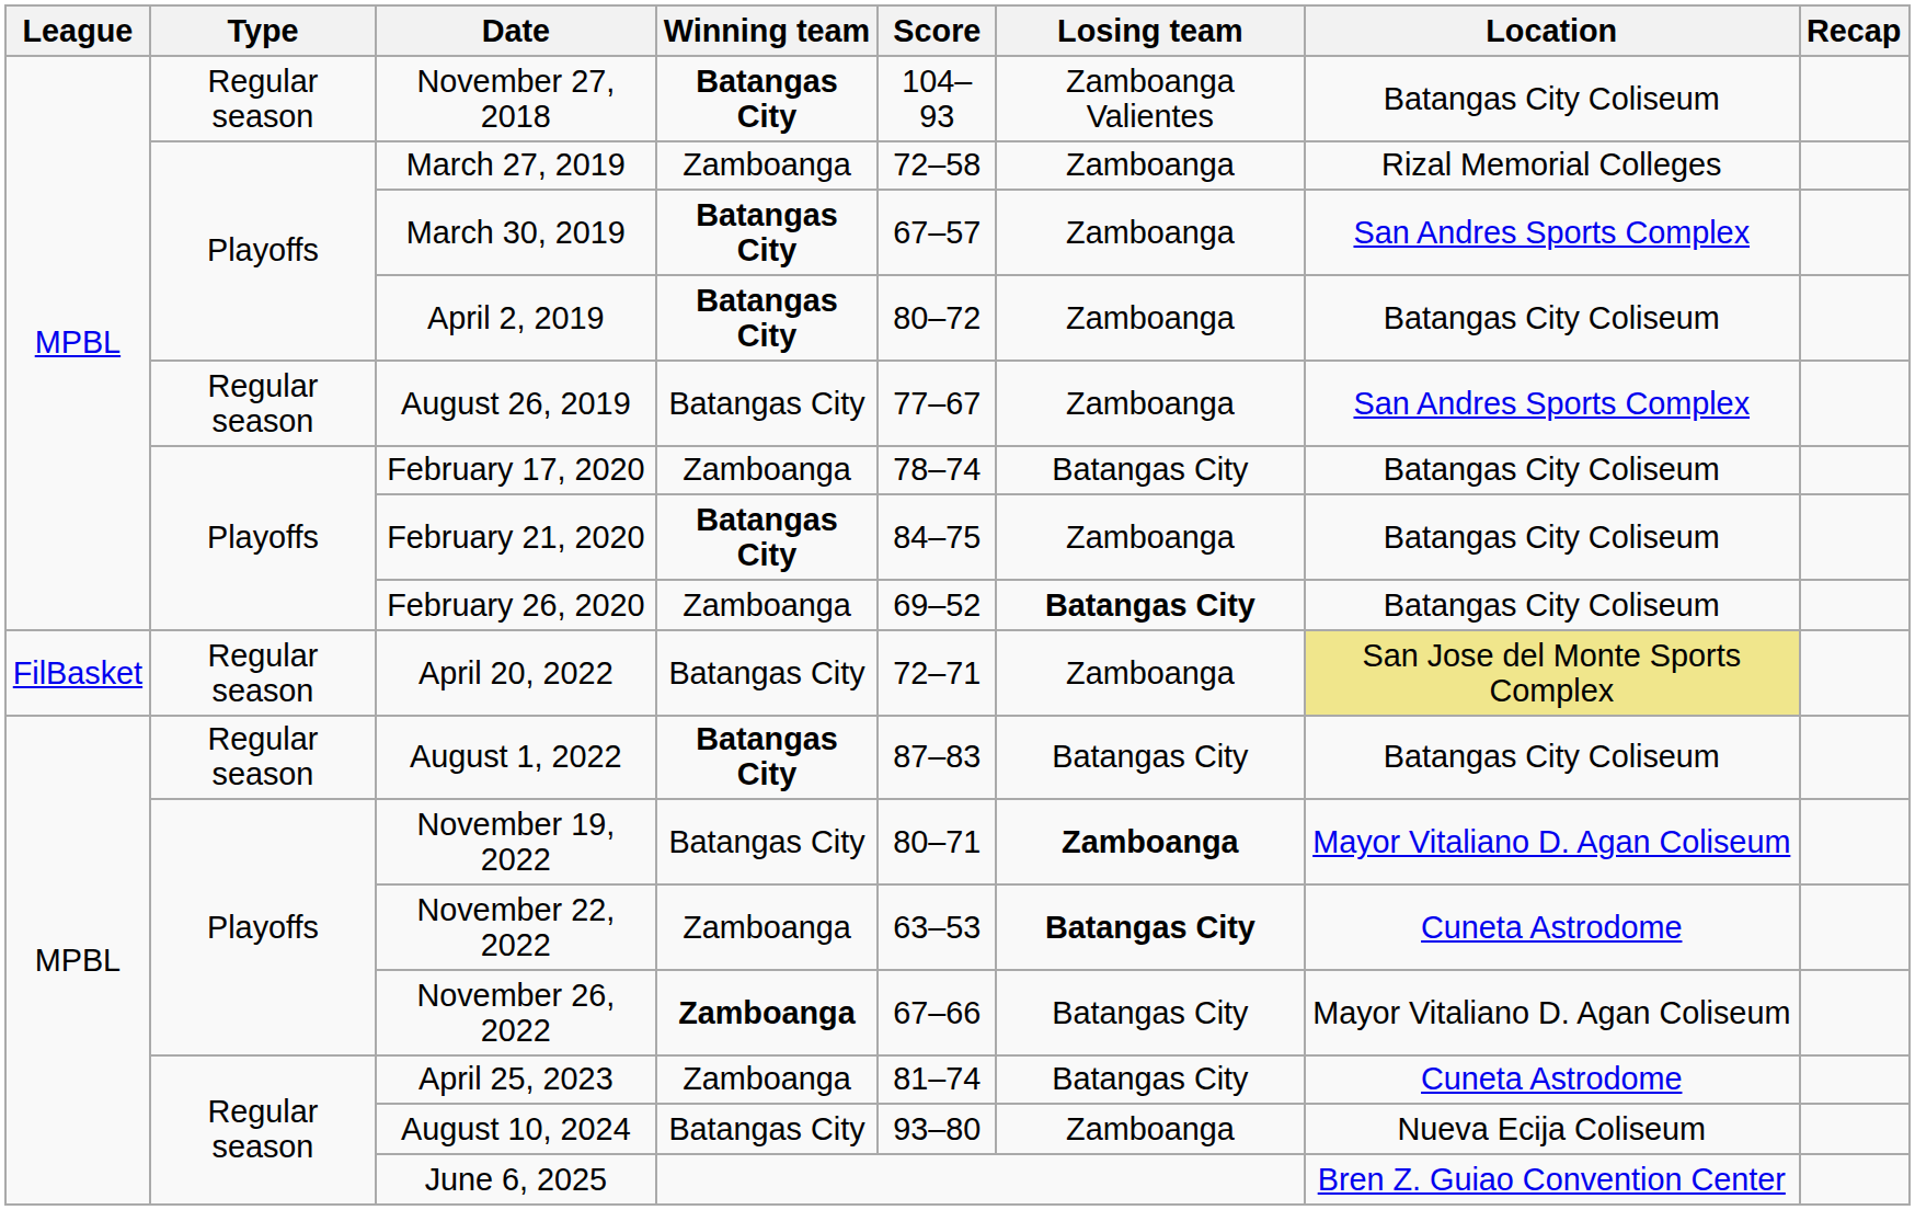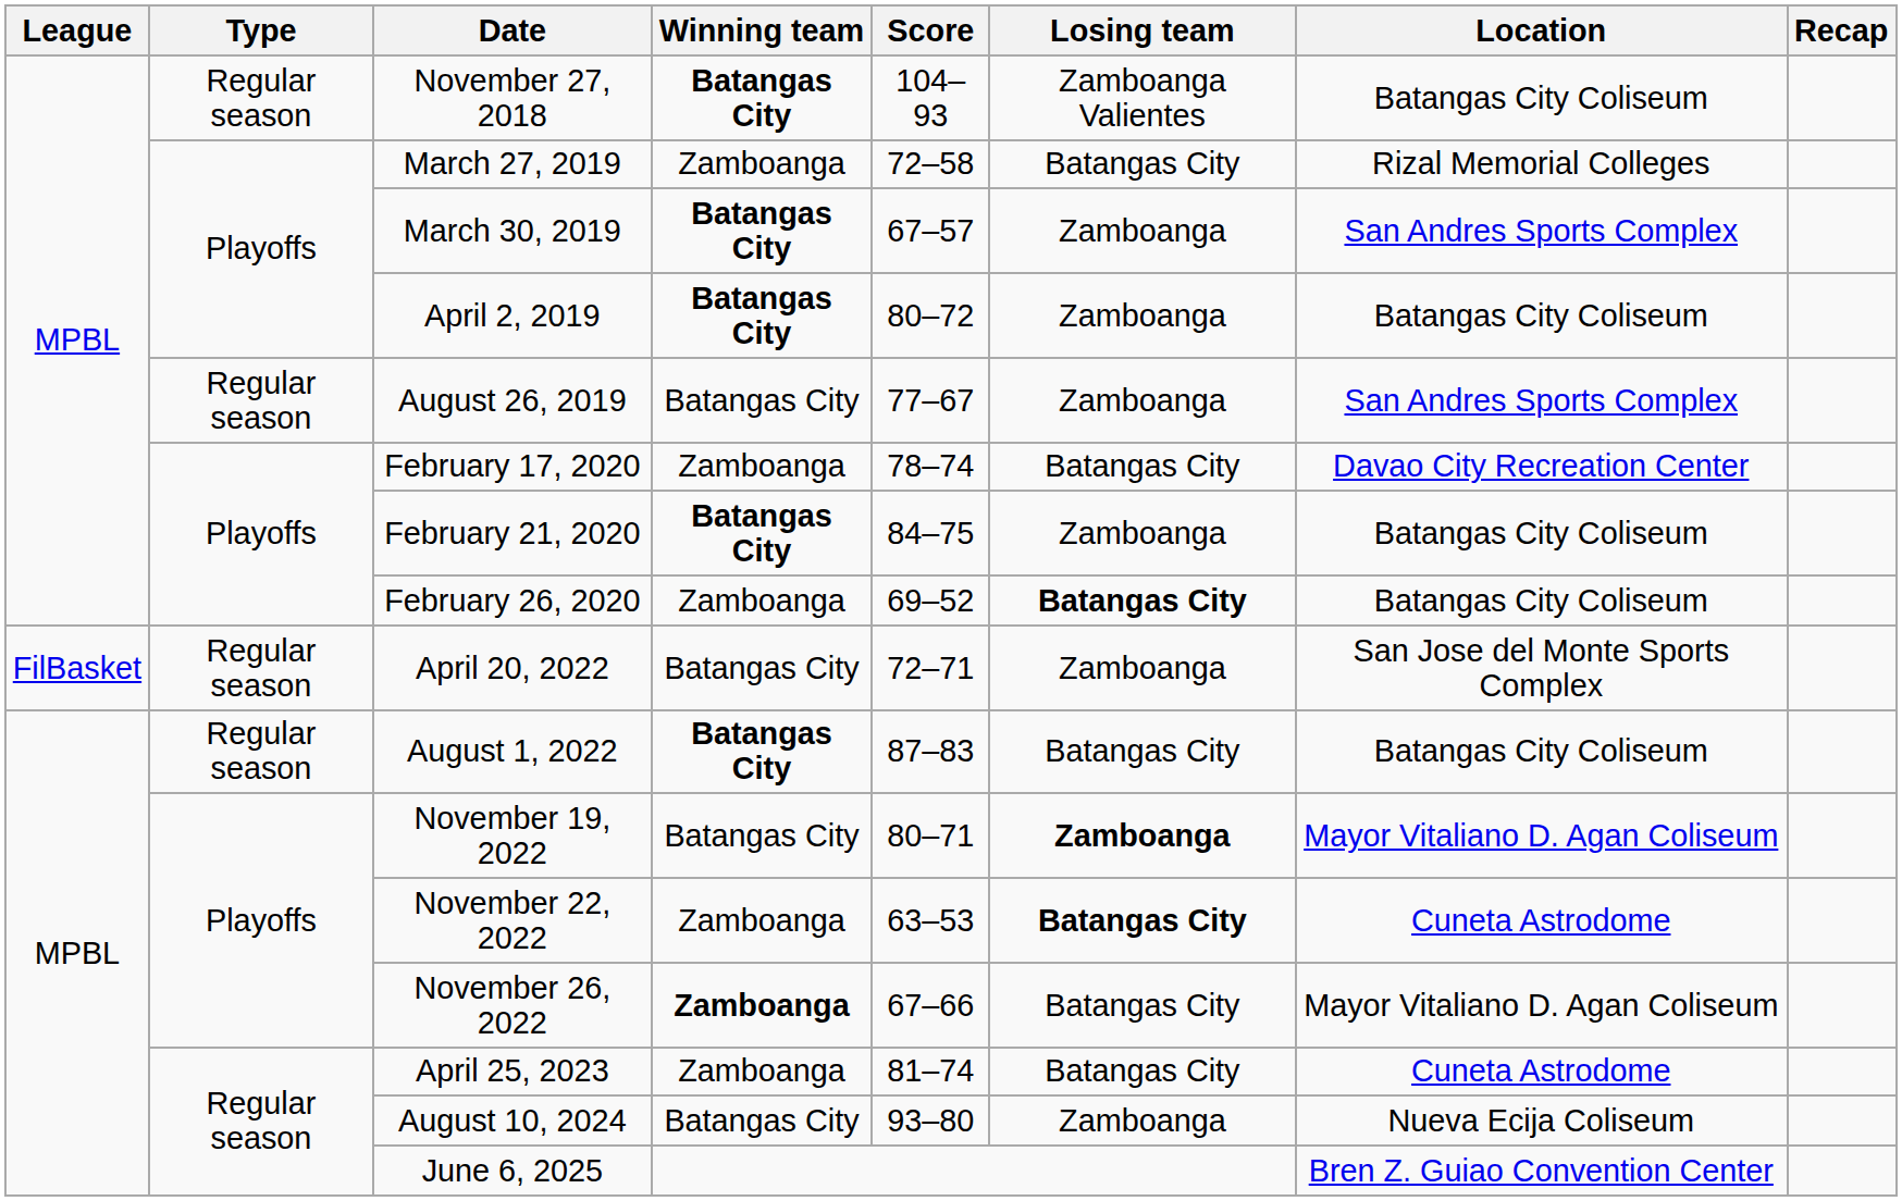March 27, 2019 | Losing team: Zamboanga -> Batangas City
February 17, 2020 | Location: Batangas City Coliseum -> Davao City Recreation Center
April 20, 2022 | Location: khaki background -> no background
